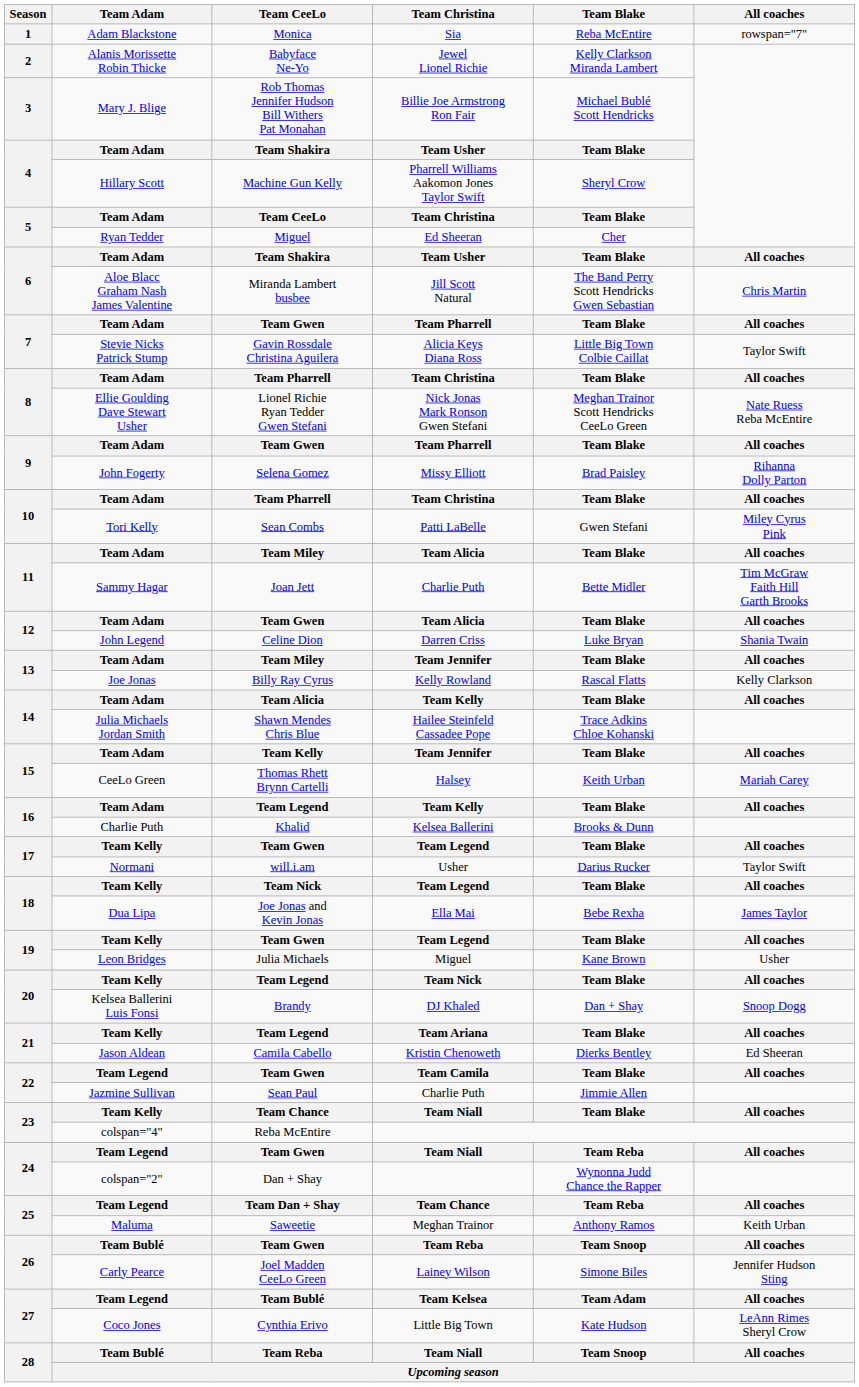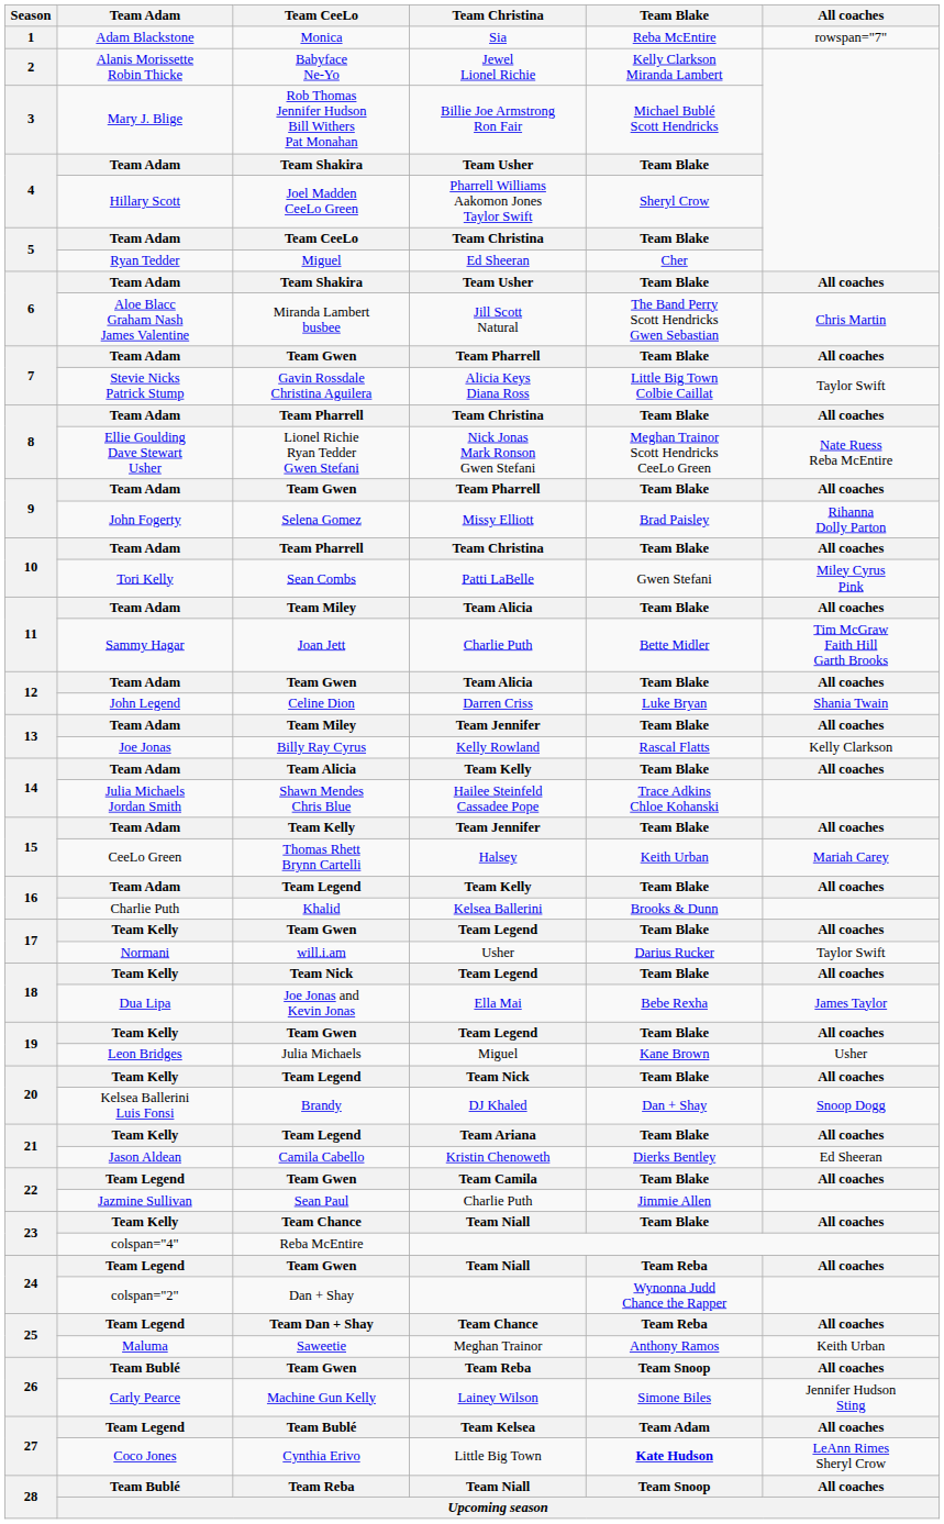4 / Hillary Scott | Team CeeLo: Machine Gun Kelly -> Joel Madden CeeLo Green
26 / Carly Pearce | Team CeeLo: Joel Madden CeeLo Green -> Machine Gun Kelly
27 / Coco Jones | Team Blake: normal -> bold
